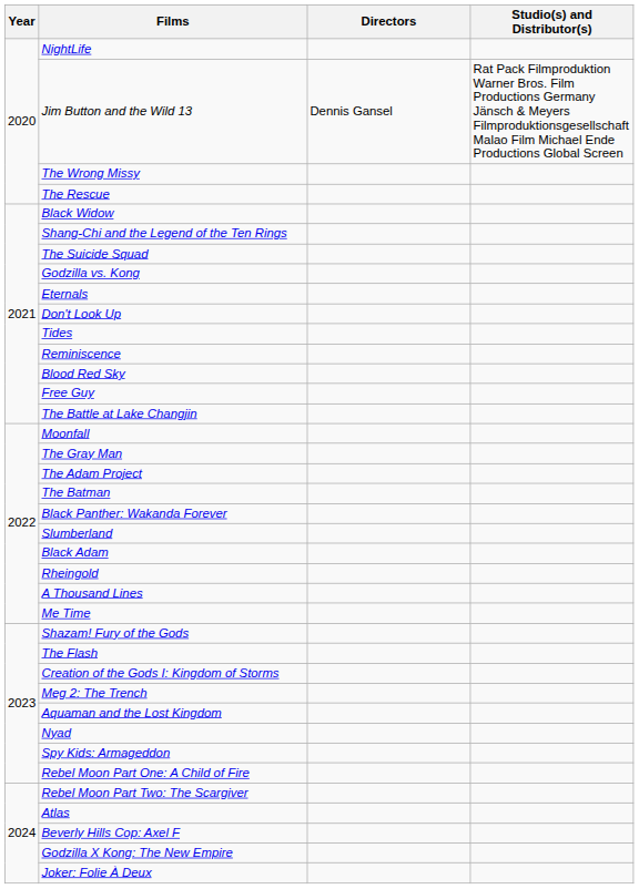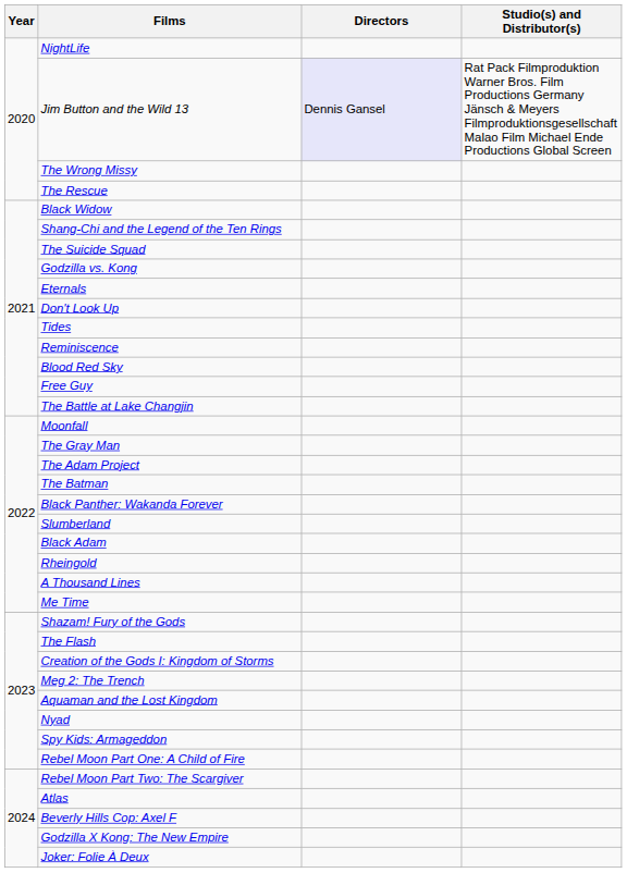Jim Button and the Wild 13 | Directors: no background -> lavender background
